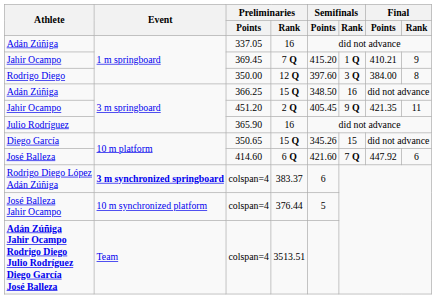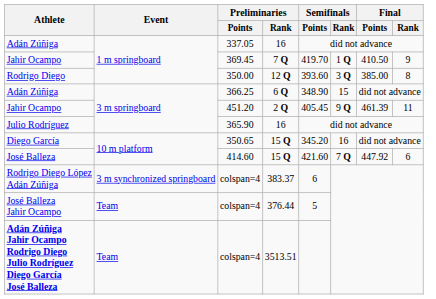Jahir Ocampo / 369.45 | Semifinals / Points: 415.20 -> 419.70
Jahir Ocampo / 369.45 | Final / Points: 410.21 -> 410.50
Rodrigo Diego | Semifinals / Points: 397.60 -> 393.60
Rodrigo Diego | Final / Points: 384.00 -> 385.00
Adán Zúñiga / 366.25 | Preliminaries / Rank: 15 Q -> 6 Q
Adán Zúñiga / 366.25 | Semifinals / Points: 348.50 -> 348.90
Adán Zúñiga / 366.25 | Semifinals / Rank: 16 -> 15
Jahir Ocampo / 451.20 | Final / Points: 421.35 -> 461.39
Diego García | Semifinals / Points: 345.26 -> 345.20
Diego García | Semifinals / Rank: 15 -> 16
José Balleza | Preliminaries / Rank: 6 Q -> 15 Q
Rodrigo Diego López Adán Zúñiga | Event: bold -> normal
José Balleza Jahir Ocampo | Event: 10 m synchronized platform -> Team
